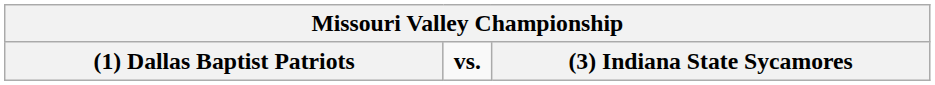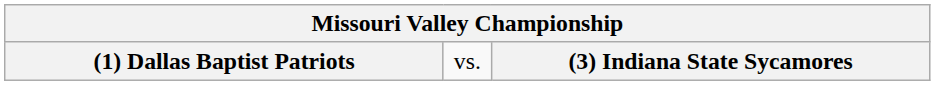(1) Dallas Baptist Patriots | column 2: bold -> normal
